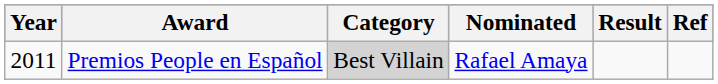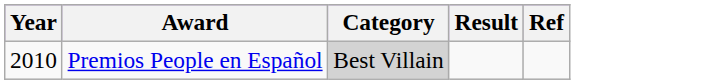- column: Nominated | Rafael Amaya
Premios People en Español | Year: 2011 -> 2010
